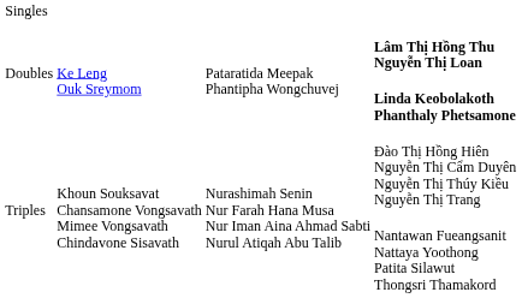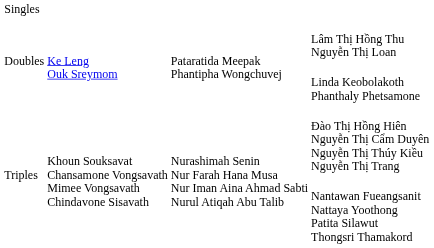Lâm Thị Hồng Thu Nguyễn Thị Loan | column 4: bold -> normal
Linda Keobolakoth Phanthaly Phetsamone | column 4: bold -> normal
